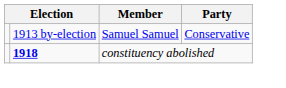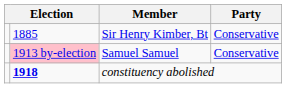+ row: 1885 | Sir Henry Kimber, Bt | Conservative
Samuel Samuel | column 2: no background -> pink background
